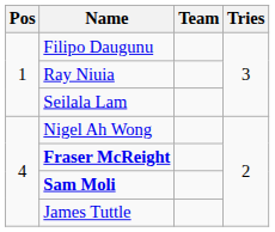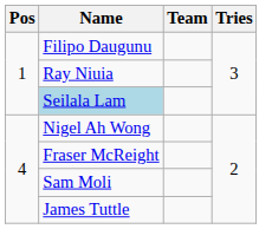Seilala Lam | Name: no background -> lightblue background
Fraser McReight | Name: bold -> normal
Sam Moli | Name: bold -> normal
